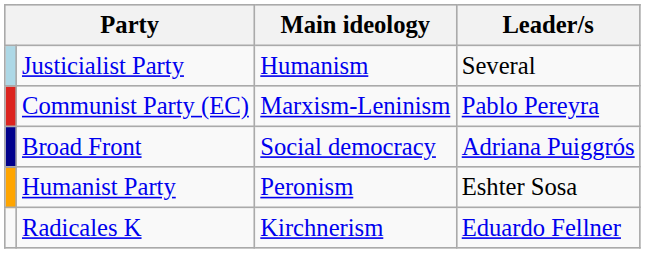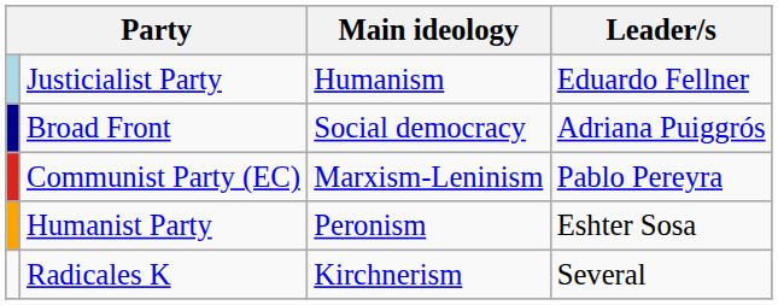Justicialist Party | Leader/s: Several -> Eduardo Fellner
rows swapped: Broad Front <-> Communist Party (EC)
Radicales K | Leader/s: Eduardo Fellner -> Several
